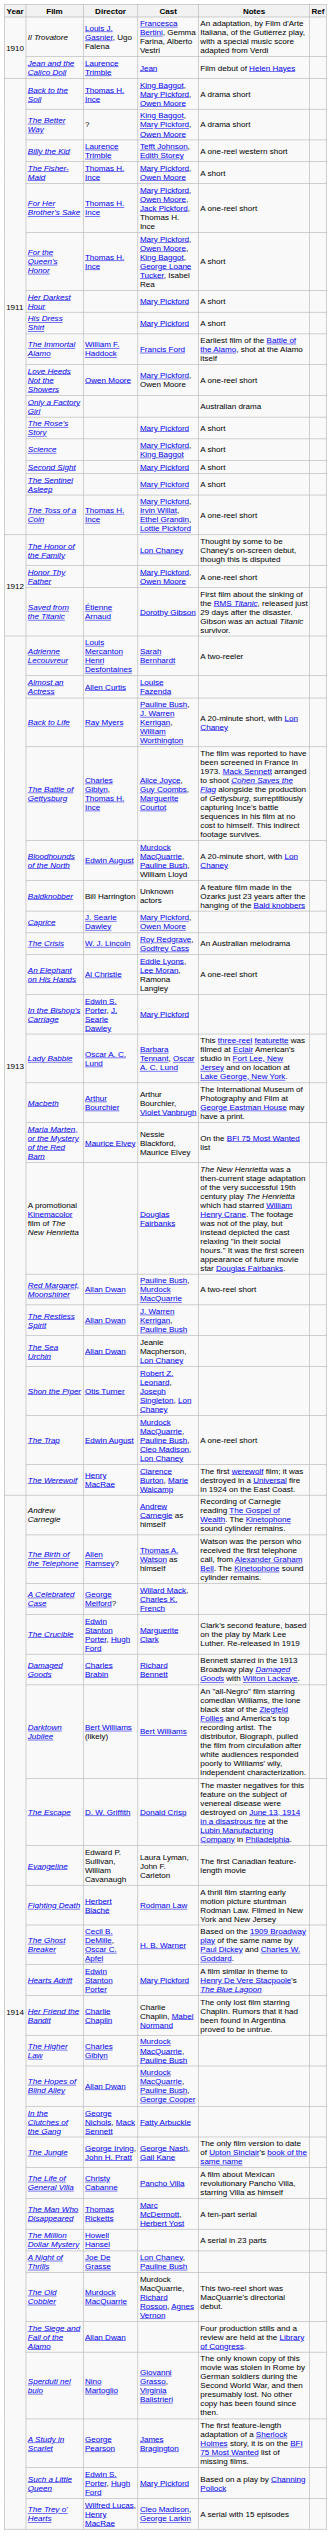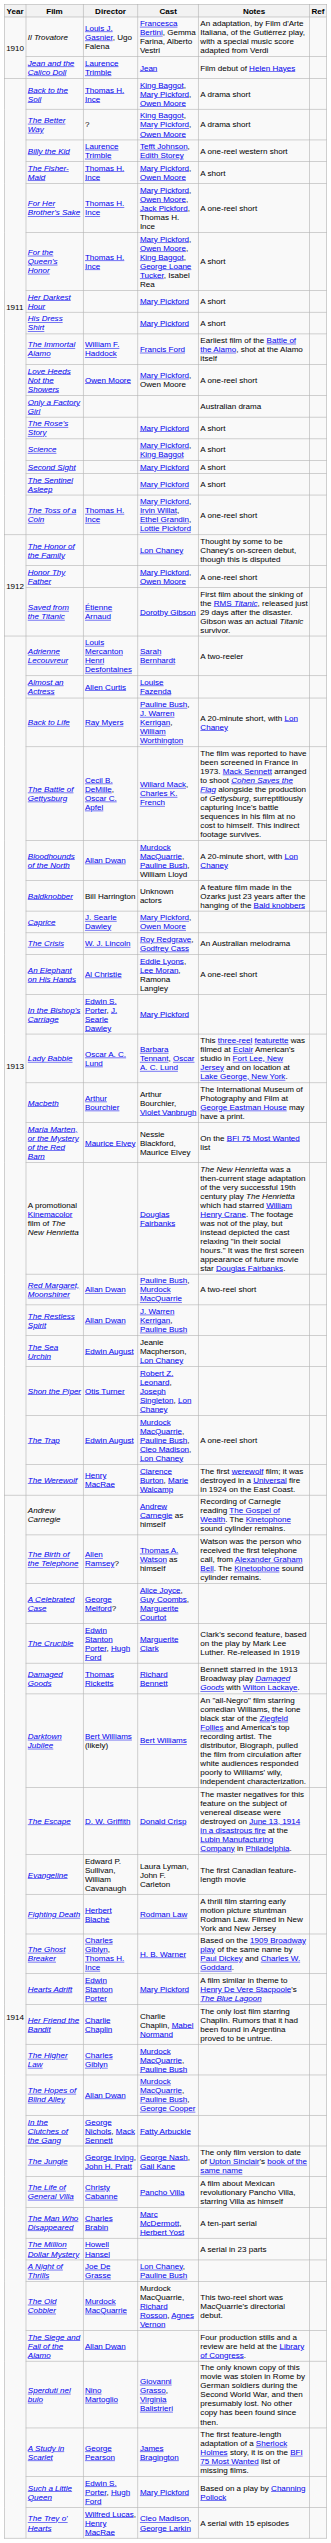The Battle of Gettysburg | Director: Charles Giblyn, Thomas H. Ince -> Cecil B. DeMille, Oscar C. Apfel
The Battle of Gettysburg | Cast: Alice Joyce, Guy Coombs, Marguerite Courtot -> Willard Mack, Charles K. French
Bloodhounds of the North | Director: Edwin August -> Allan Dwan
The Sea Urchin | Director: Allan Dwan -> Edwin August
A Celebrated Case | Cast: Willard Mack, Charles K. French -> Alice Joyce, Guy Coombs, Marguerite Courtot
Damaged Goods | Director: Charles Brabin -> Thomas Ricketts
The Ghost Breaker | Director: Cecil B. DeMille, Oscar C. Apfel -> Charles Giblyn, Thomas H. Ince
The Man Who Disappeared | Director: Thomas Ricketts -> Charles Brabin
